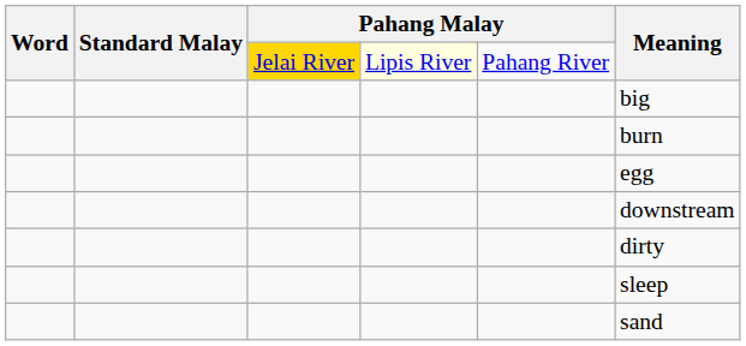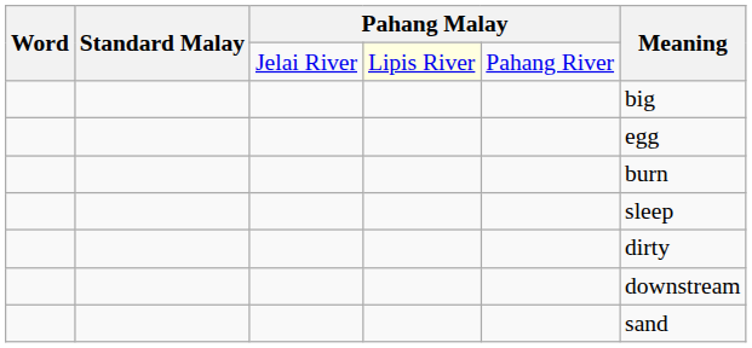row 2 | column 3: gold background -> no background
row 4 | Meaning: burn -> egg
row 5 | Meaning: egg -> burn
row 6 | Meaning: downstream -> sleep
row 8 | Meaning: sleep -> downstream
